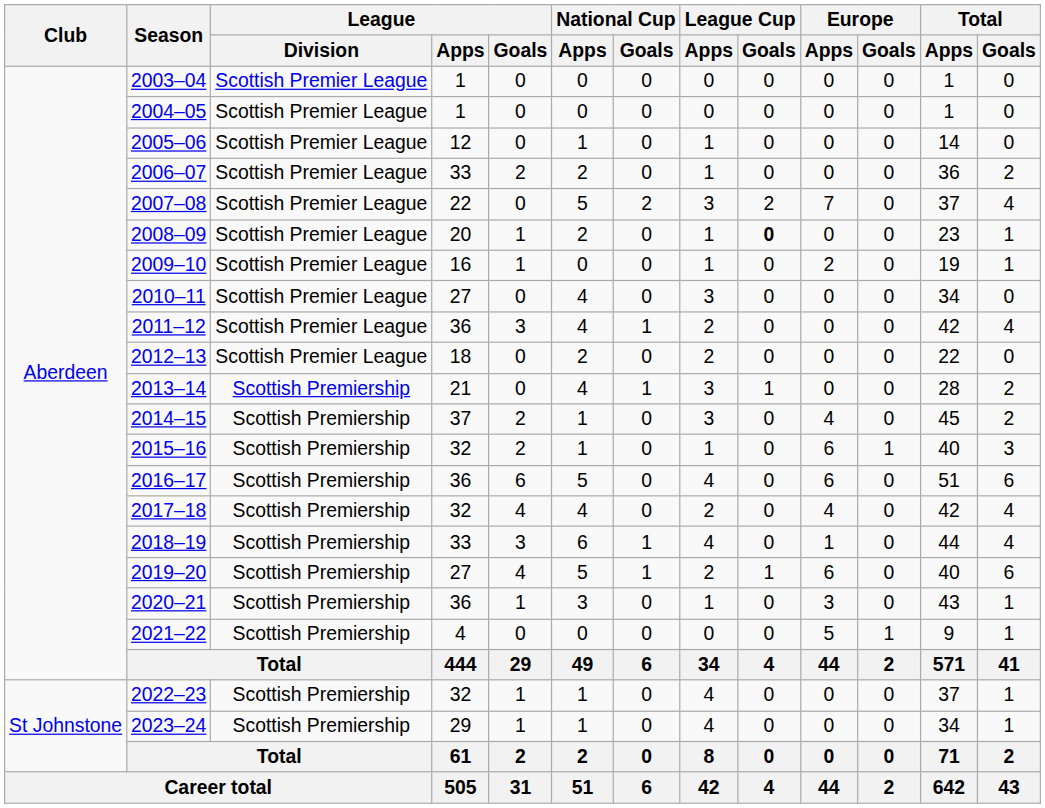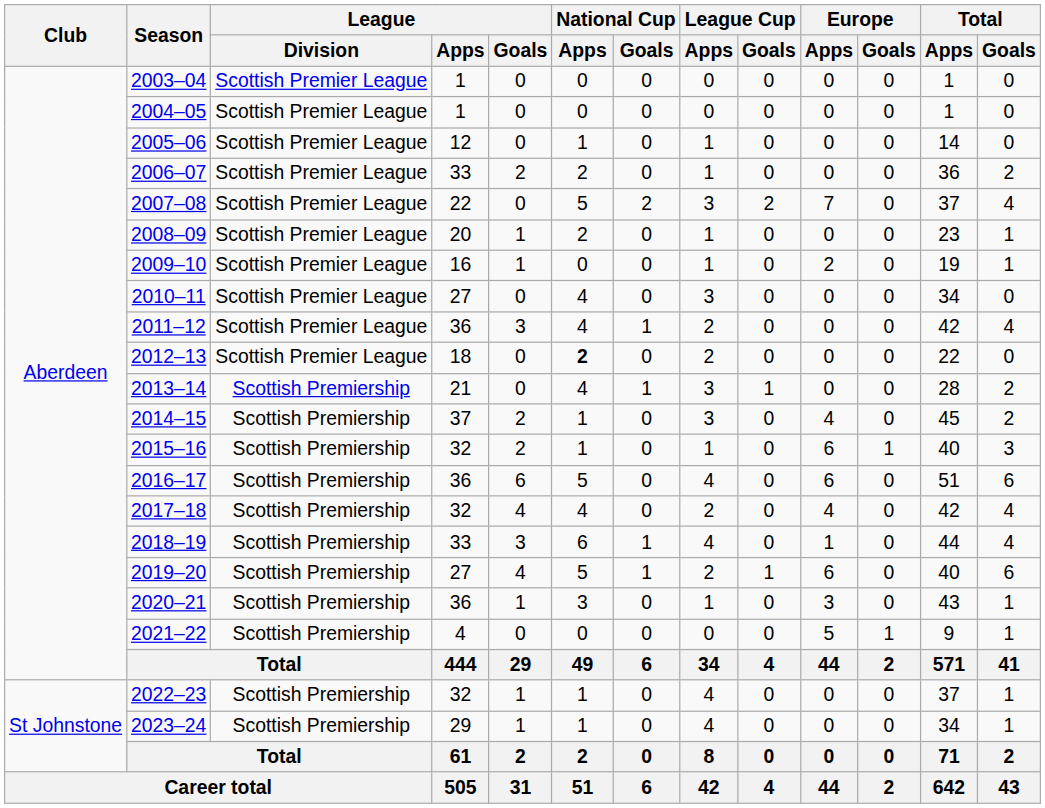2008–09 | League Cup / Goals: bold -> normal
2012–13 | National Cup / Apps: normal -> bold
